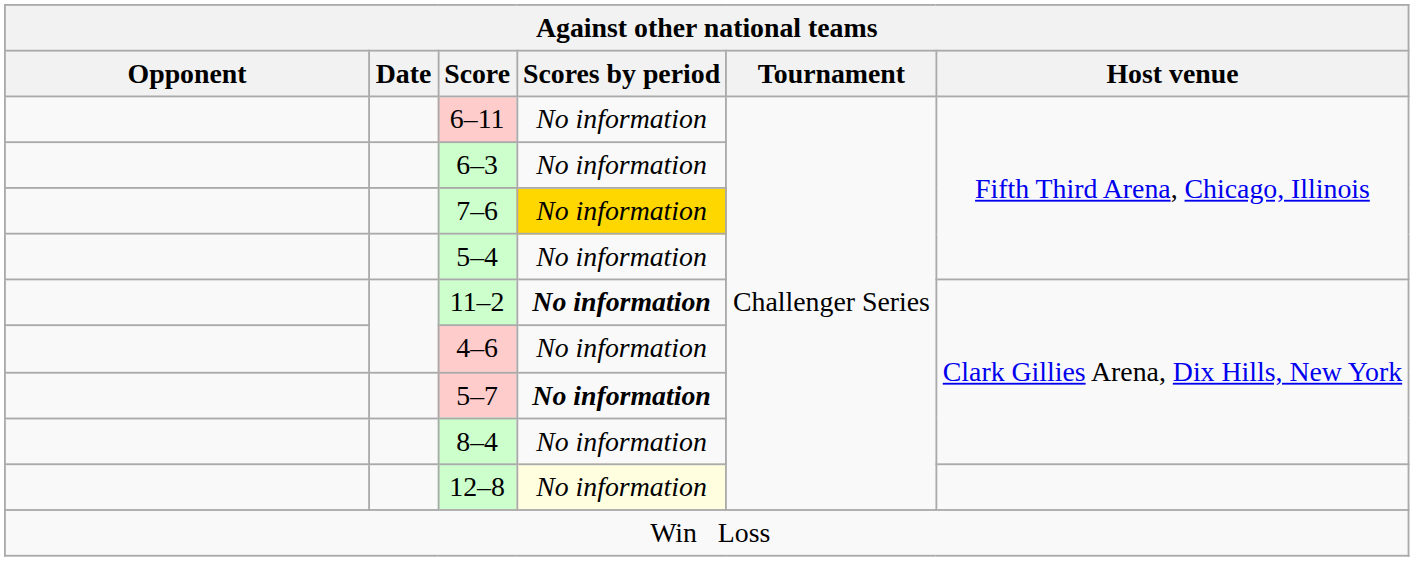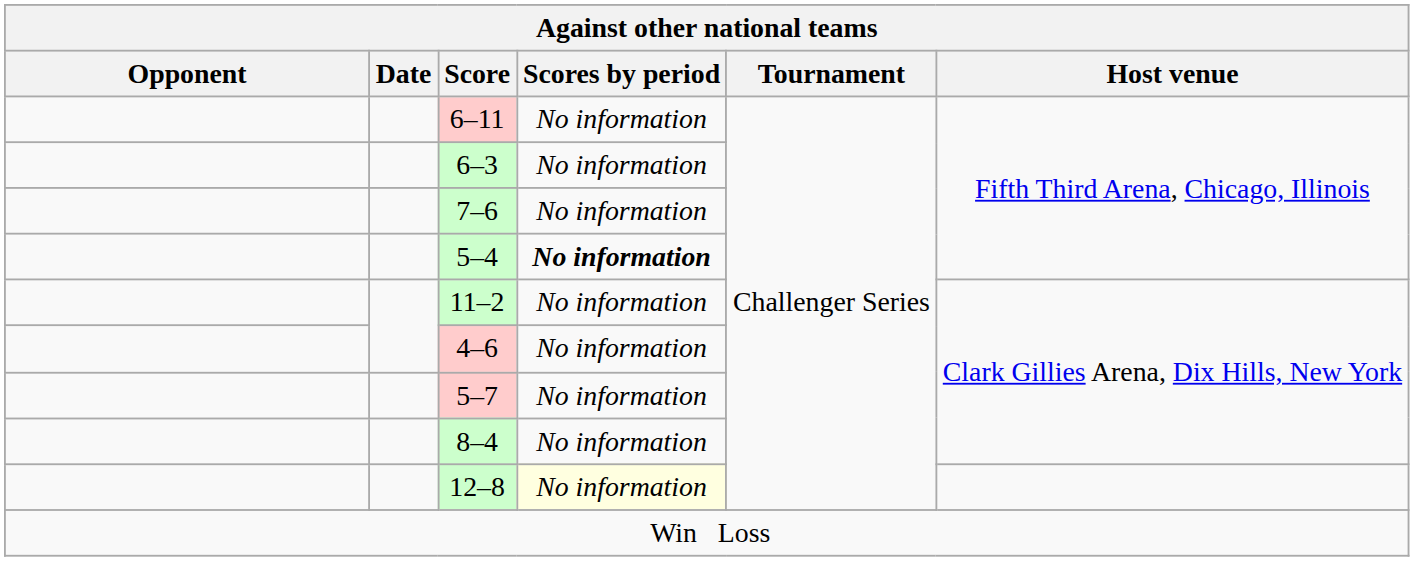7–6 | Scores by period: gold background -> no background
5–4 | Scores by period: normal -> bold
11–2 | Scores by period: bold -> normal
5–7 | Scores by period: bold -> normal
